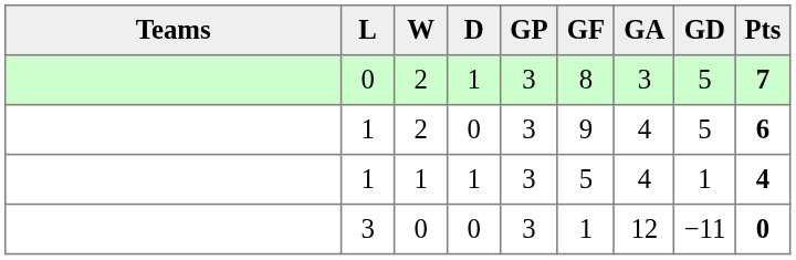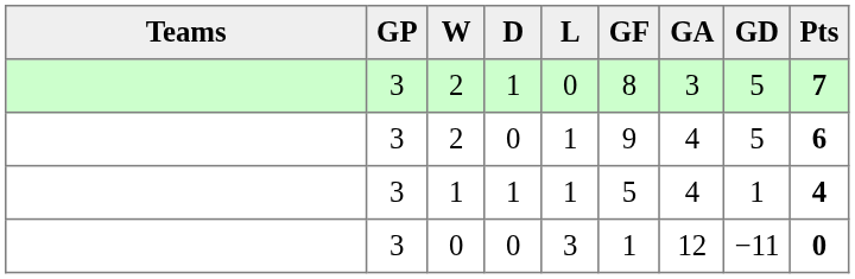columns swapped: GP <-> L
